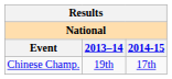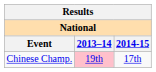Chinese Champ. | 2013–14: no background -> pink background
